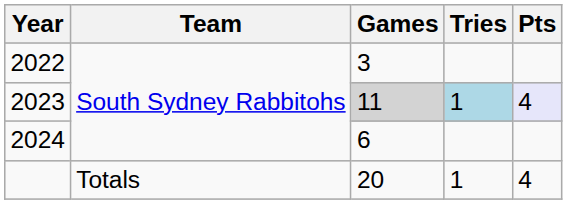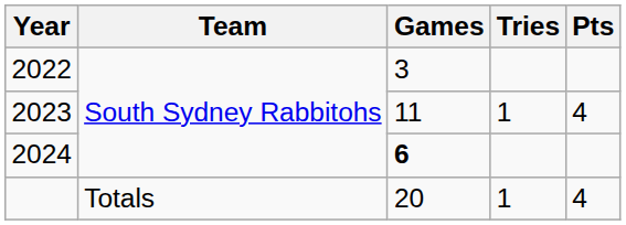2023 | Games: lightgrey background -> no background
2023 | Tries: lightblue background -> no background
2023 | Pts: lavender background -> no background
2024 | Games: normal -> bold
